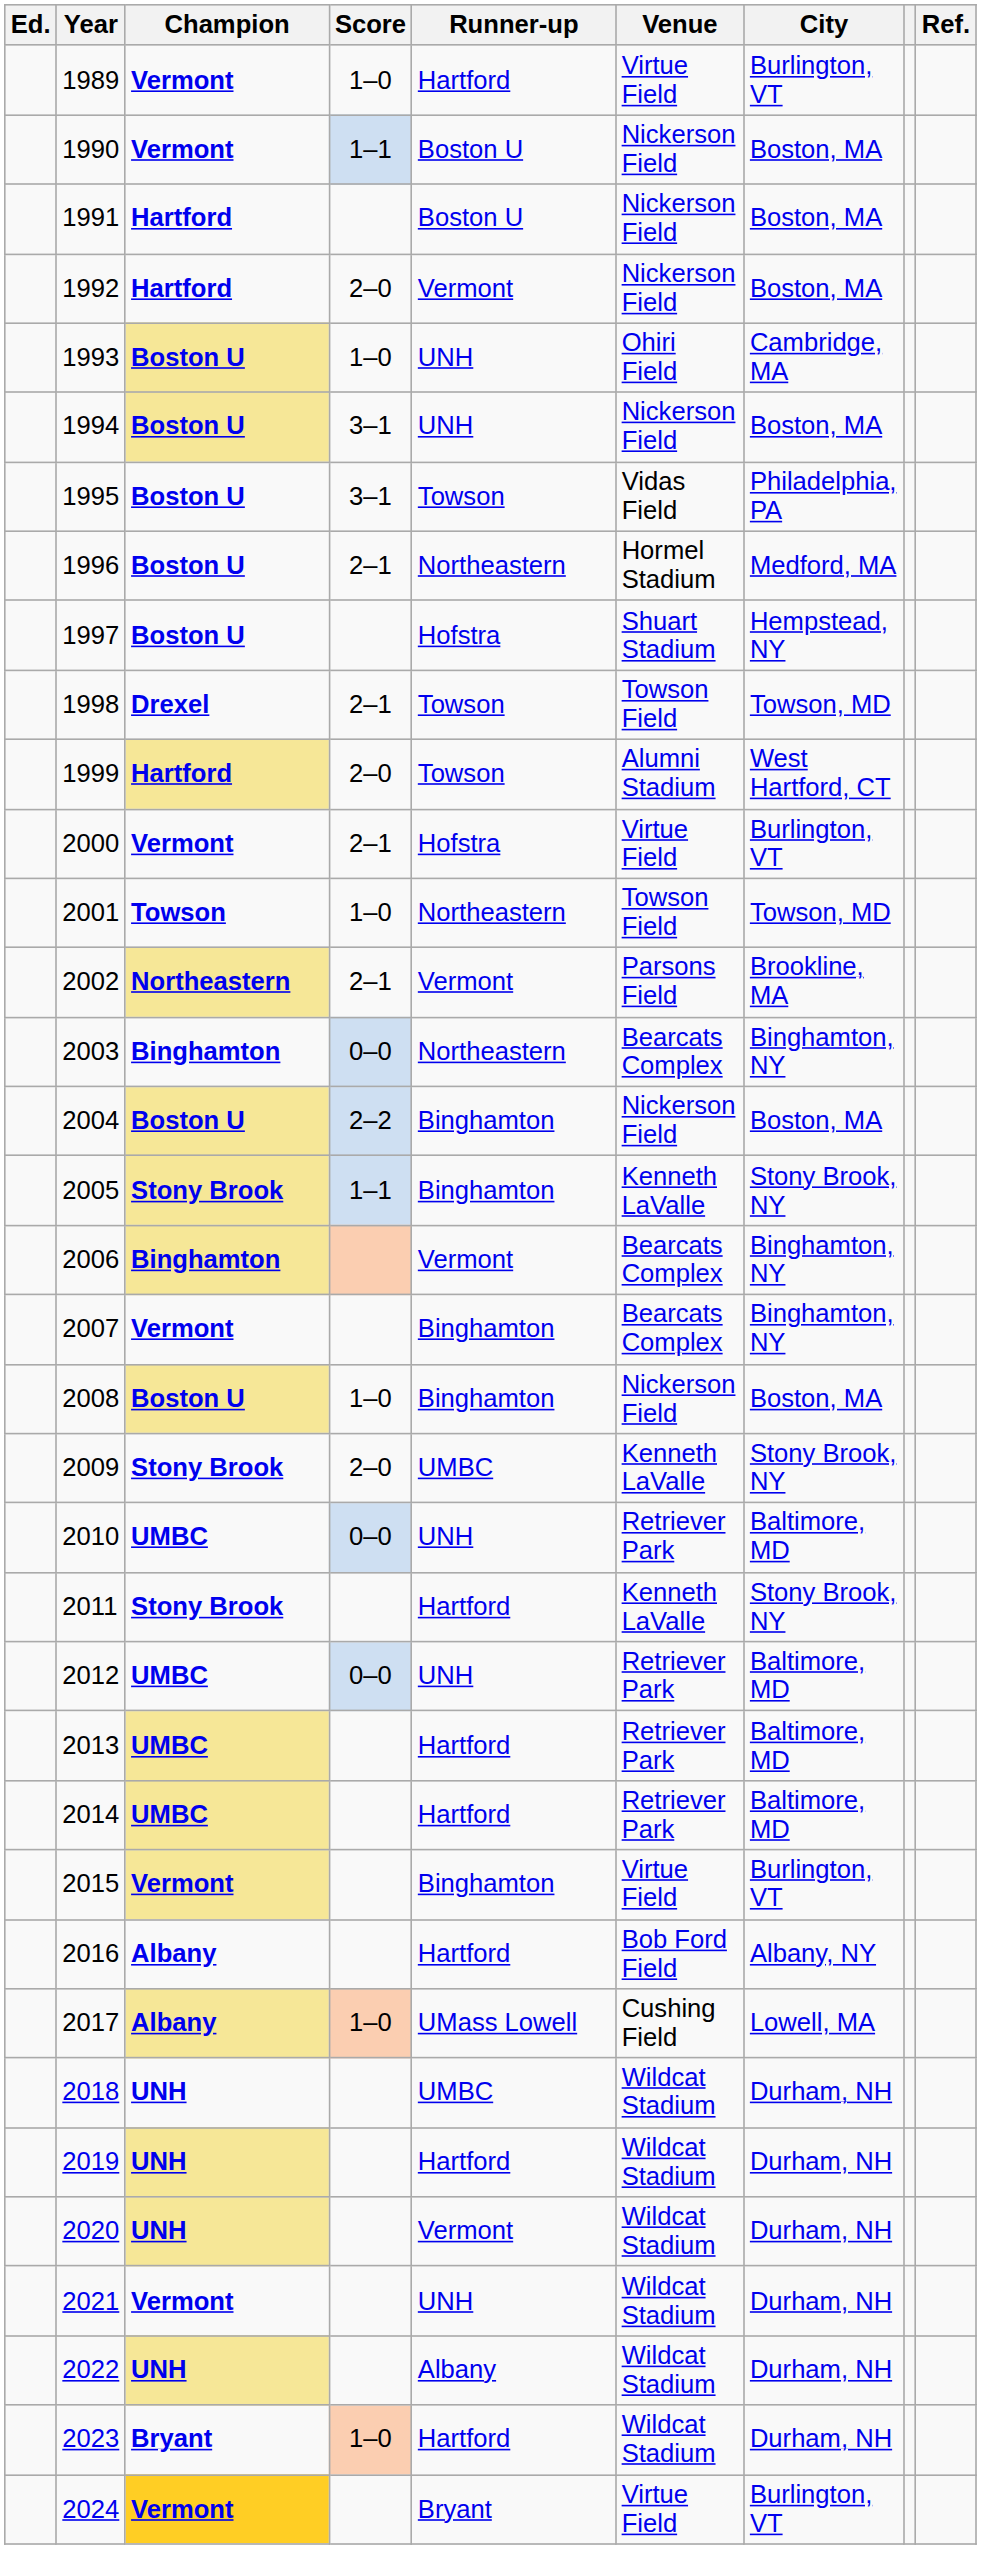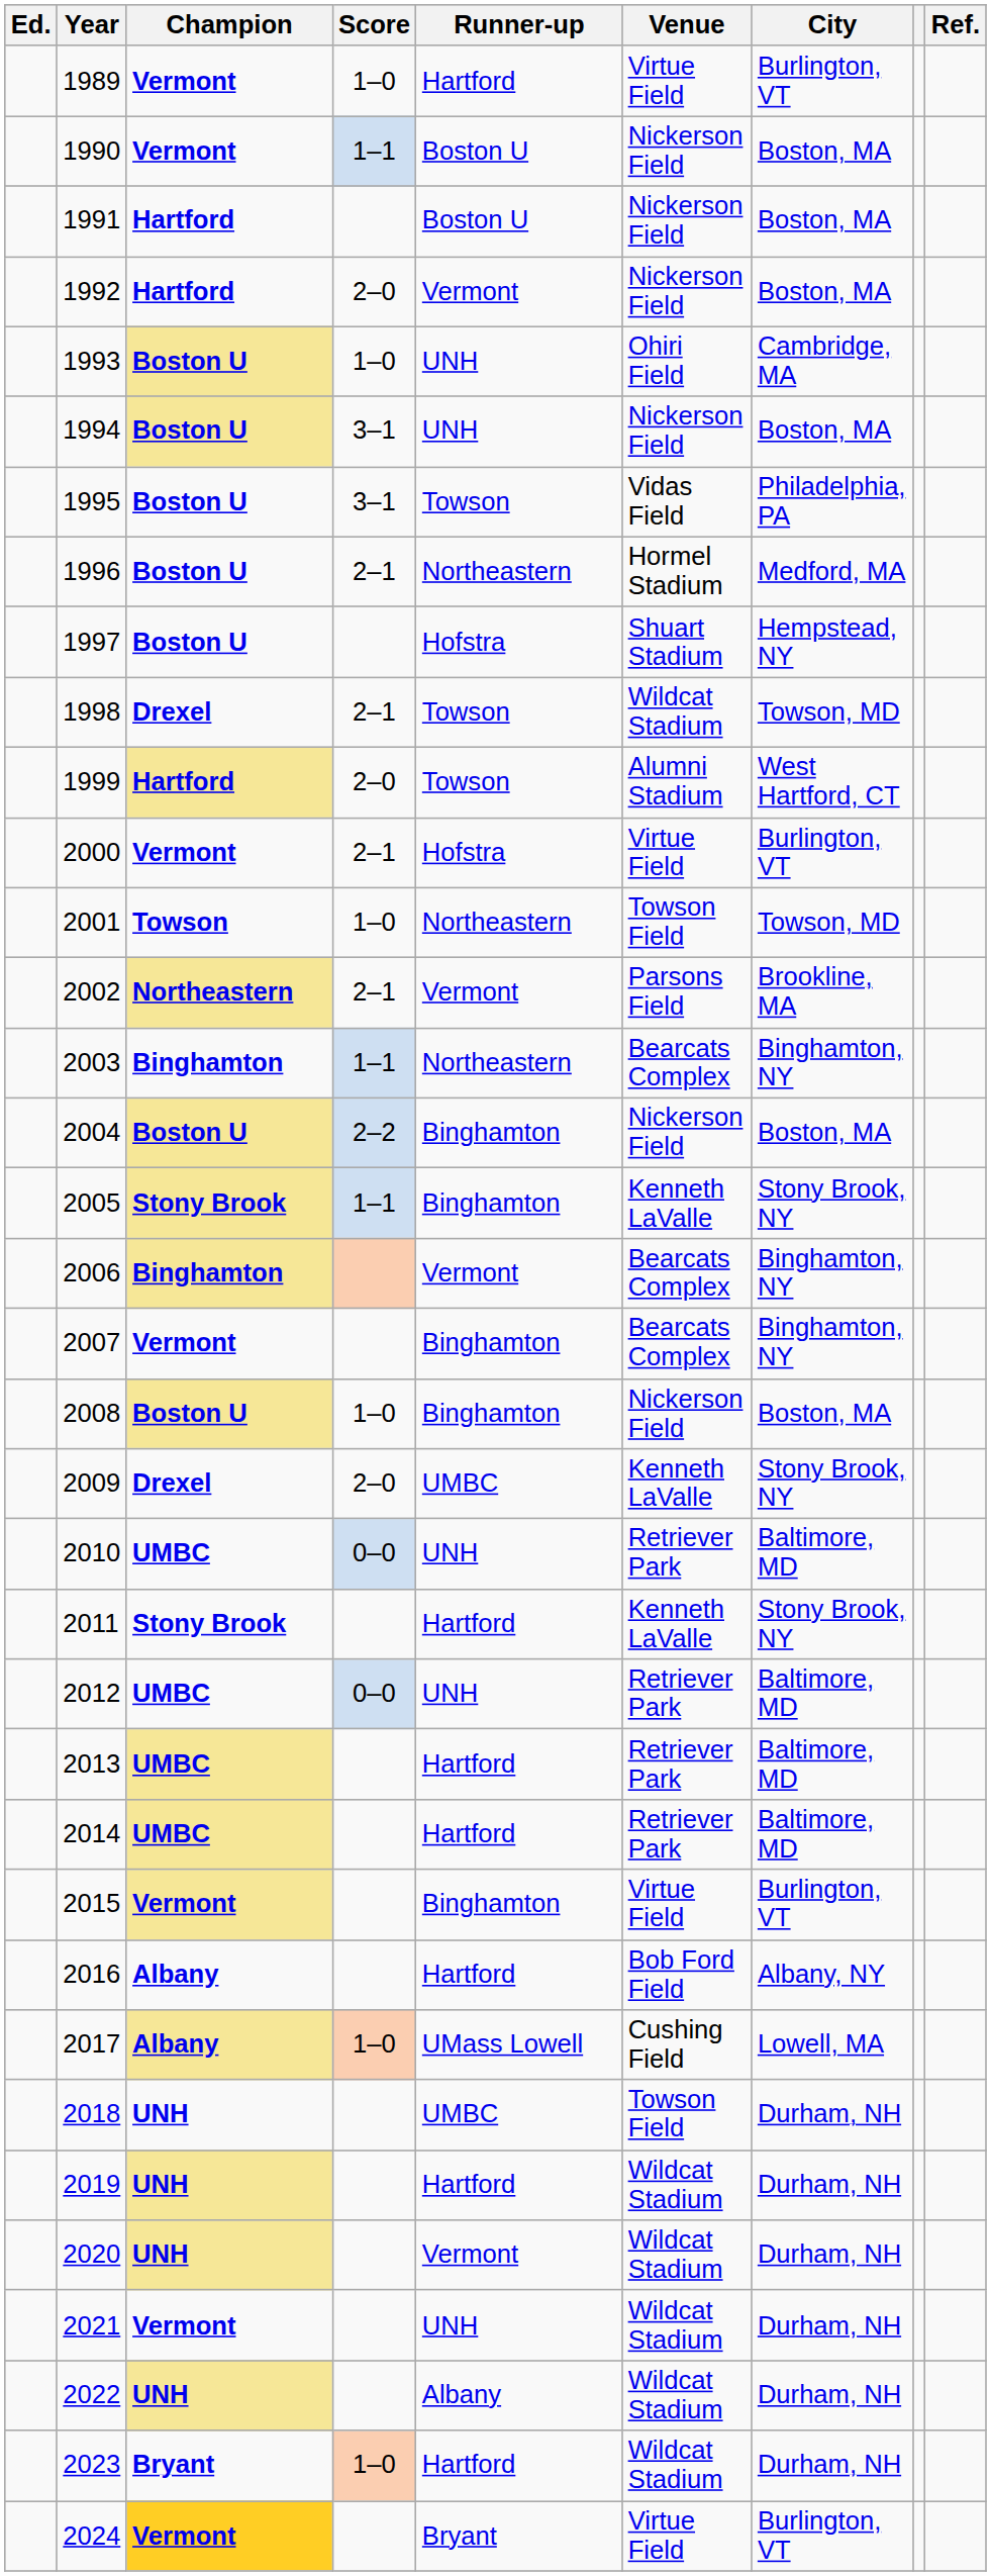1998 | Venue: Towson Field -> Wildcat Stadium
2003 | Score: 0–0 -> 1–1
2009 | Champion: Stony Brook -> Drexel
2018 | Venue: Wildcat Stadium -> Towson Field
